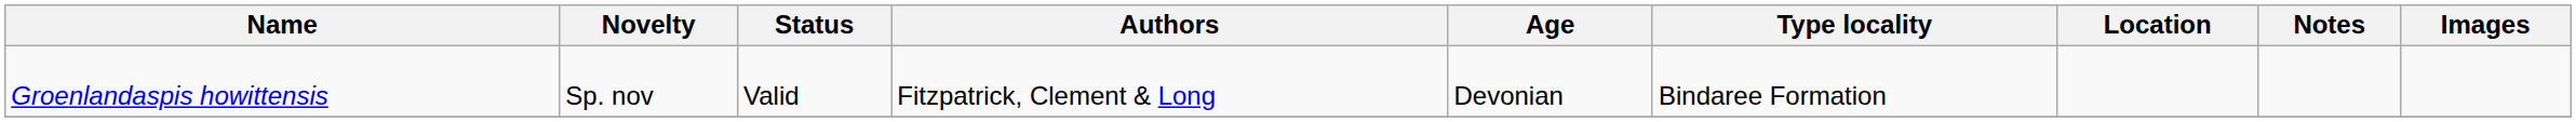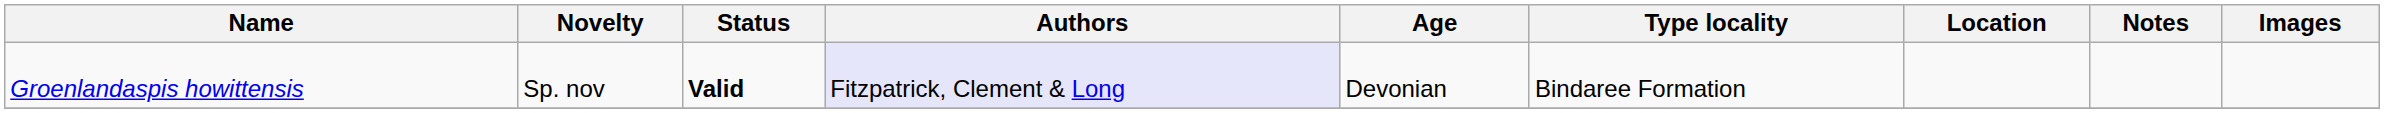Groenlandaspis howittensis | Status: normal -> bold
Groenlandaspis howittensis | Authors: no background -> lavender background
